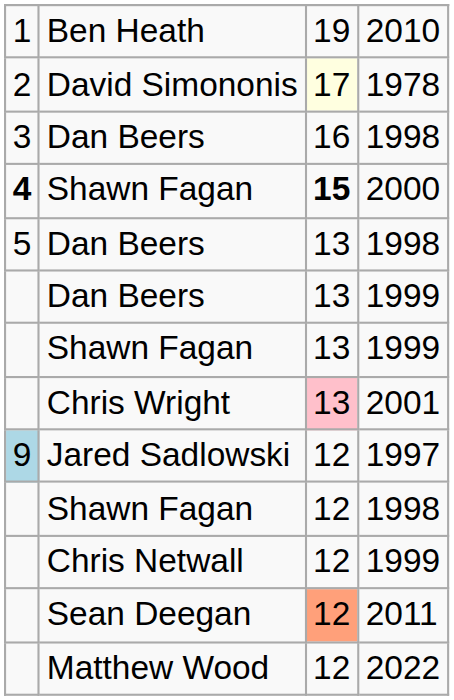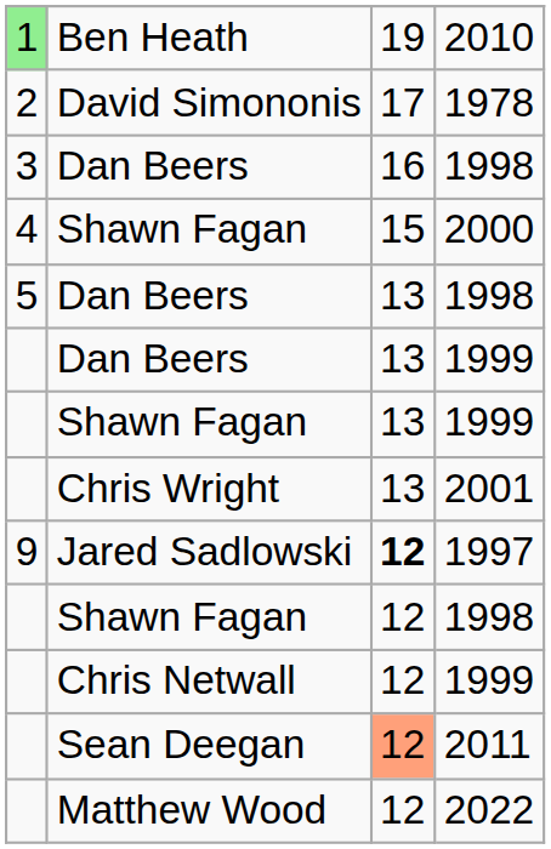Ben Heath | column 1: no background -> lightgreen background
David Simononis | column 3: lightyellow background -> no background
Shawn Fagan / 2000 | column 1: bold -> normal
Shawn Fagan / 2000 | column 3: bold -> normal
Chris Wright | column 3: pink background -> no background
Jared Sadlowski | column 1: lightblue background -> no background
Jared Sadlowski | column 3: normal -> bold
